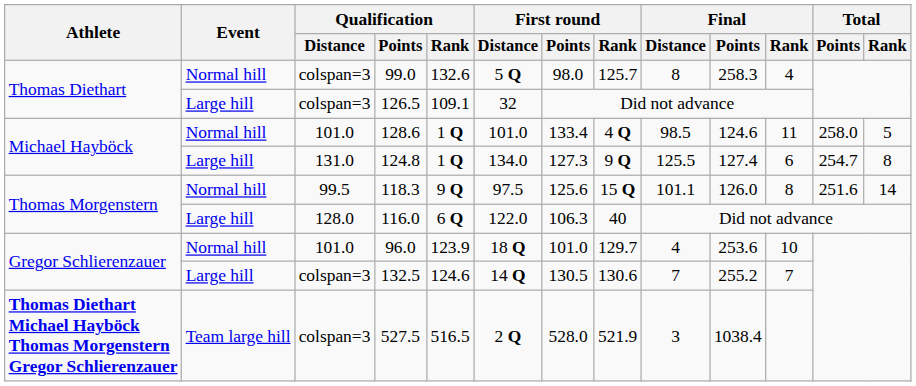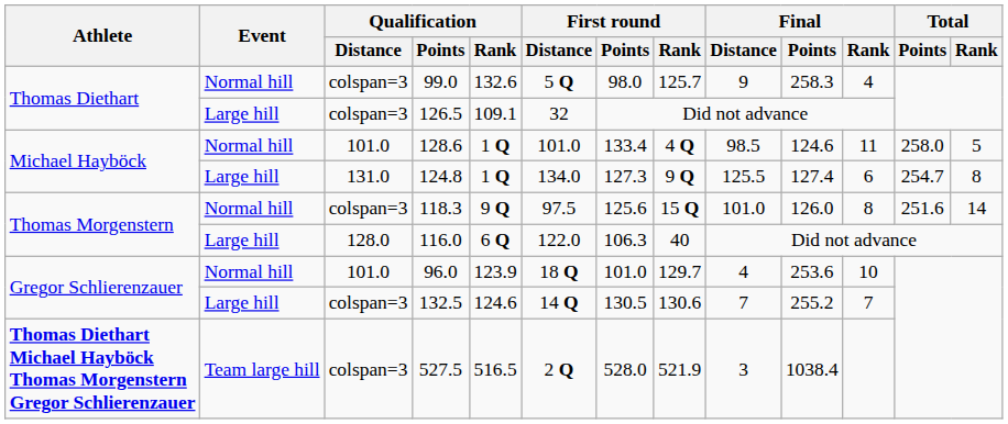99.0 | Final / Distance: 8 -> 9
118.3 | Qualification / Distance: 99.5 -> colspan=3
118.3 | Final / Distance: 101.1 -> 101.0
